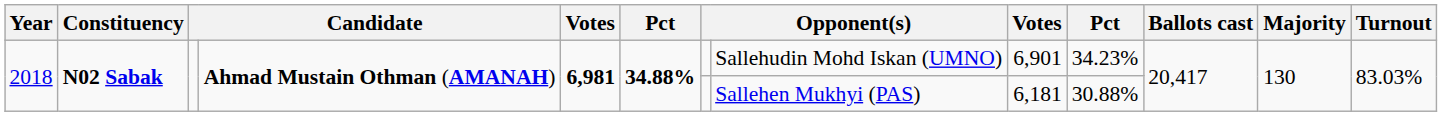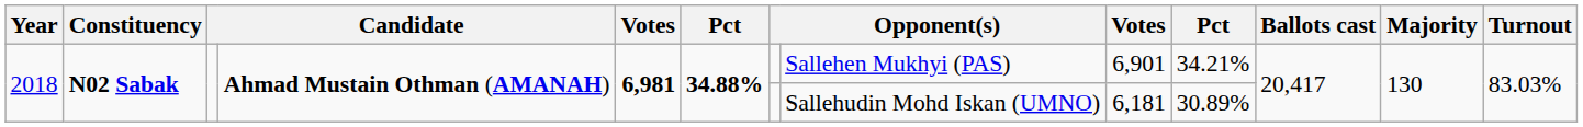row 2 | column 8: Sallehudin Mohd Iskan (UMNO) -> Sallehen Mukhyi (PAS)
row 2 | column 10: 34.23% -> 34.21%
row 3 | column 8: Sallehen Mukhyi (PAS) -> Sallehudin Mohd Iskan (UMNO)
row 3 | column 10: 30.88% -> 30.89%
